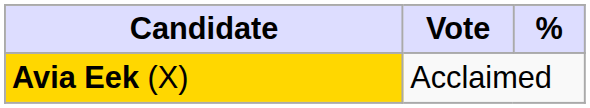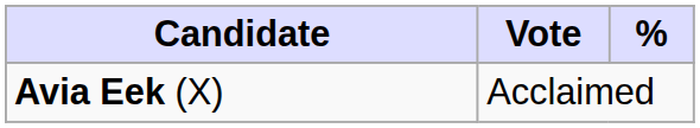Avia Eek (X) | Candidate: gold background -> no background
